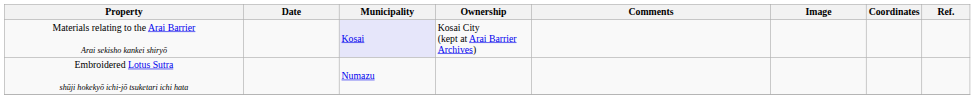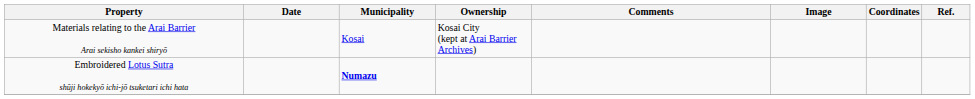row 2 | Municipality: lavender background -> no background
row 3 | Municipality: normal -> bold
